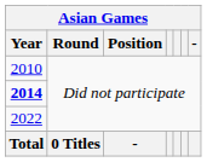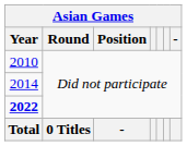2014 | Year: bold -> normal
2022 | Year: normal -> bold
